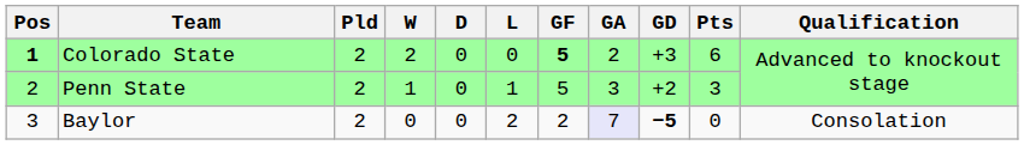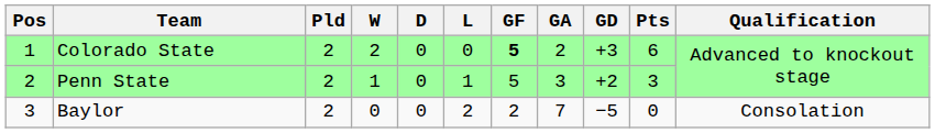Colorado State | Pos: bold -> normal
Baylor | GA: lavender background -> no background
Baylor | GD: bold -> normal
